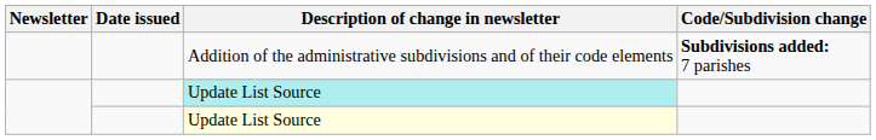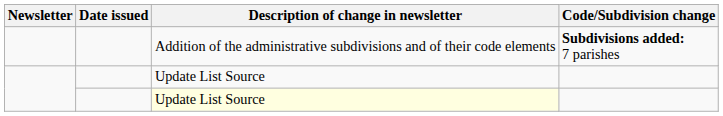row 3 | Description of change in newsletter: paleturquoise background -> no background
